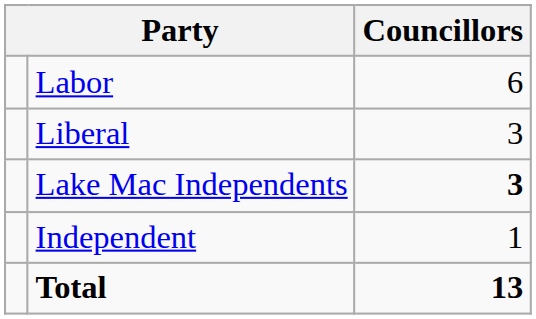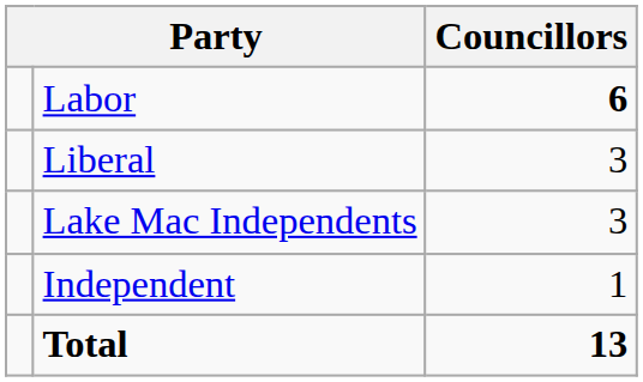Labor | Councillors: normal -> bold
Lake Mac Independents | Councillors: bold -> normal
